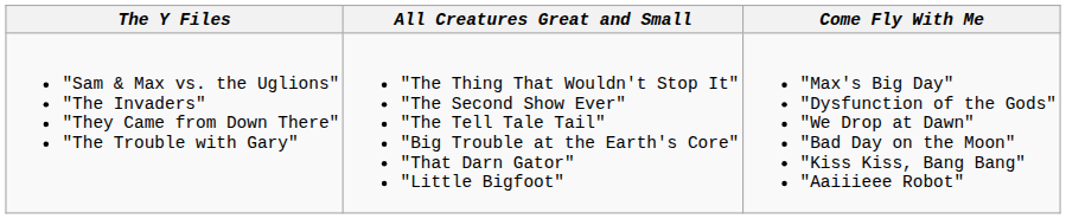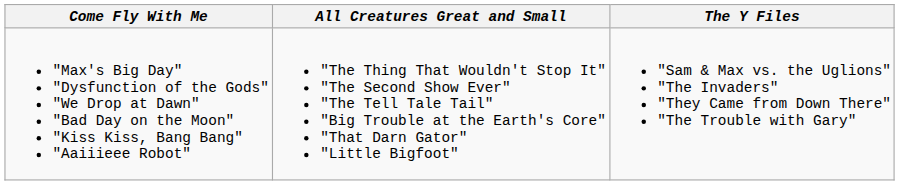columns swapped: The Y Files <-> Come Fly With Me
